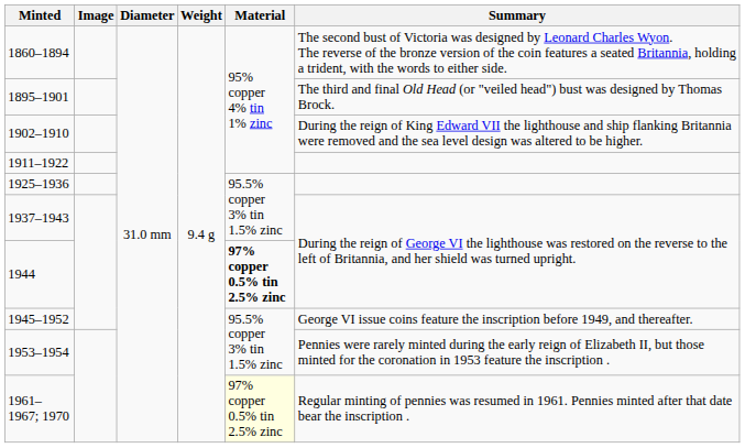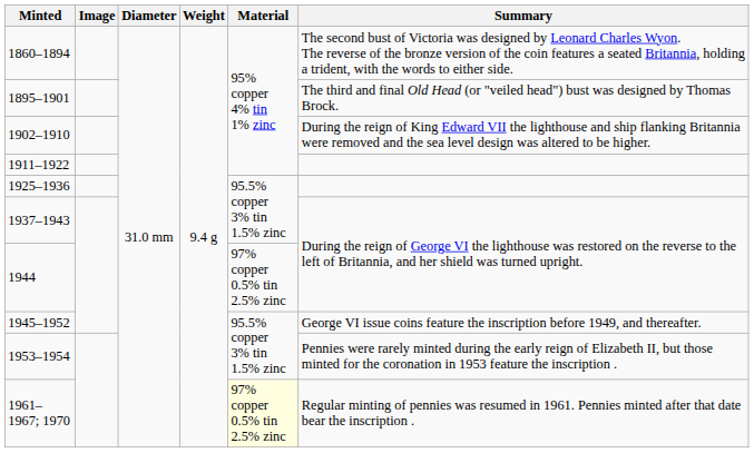1944 | Material: bold -> normal
